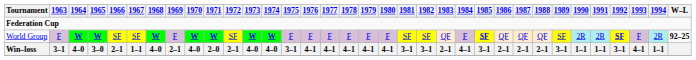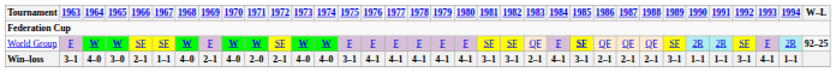World Group | 1992: bold -> normal
